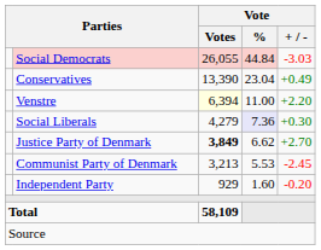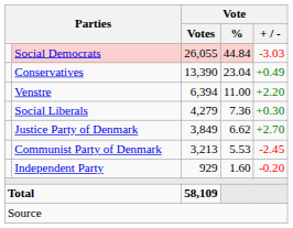Venstre | Vote / Votes: lightyellow background -> no background
Social Liberals | Vote / %: lavender background -> no background
Justice Party of Denmark | Vote / Votes: bold -> normal
